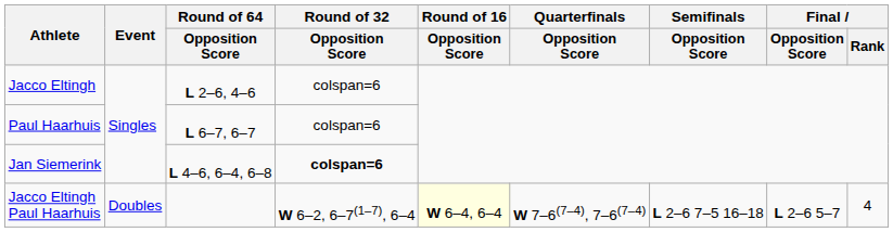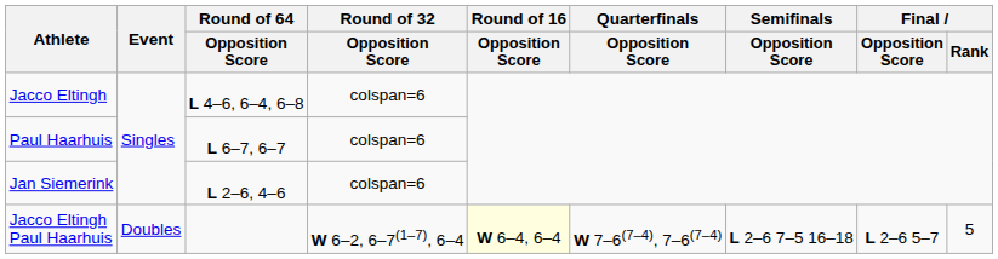Jacco Eltingh | Round of 64 / Opposition Score: L 2–6, 4–6 -> L 4–6, 6–4, 6–8
Jan Siemerink | Round of 64 / Opposition Score: L 4–6, 6–4, 6–8 -> L 2–6, 4–6
Jan Siemerink | Round of 32 / Opposition Score: bold -> normal
Jacco Eltingh Paul Haarhuis | Final / Rank: 4 -> 5
